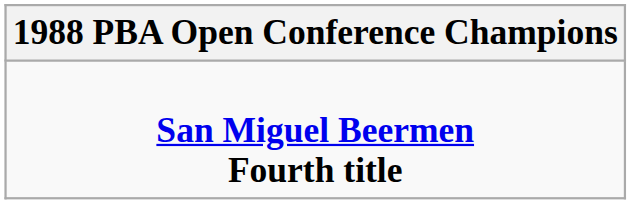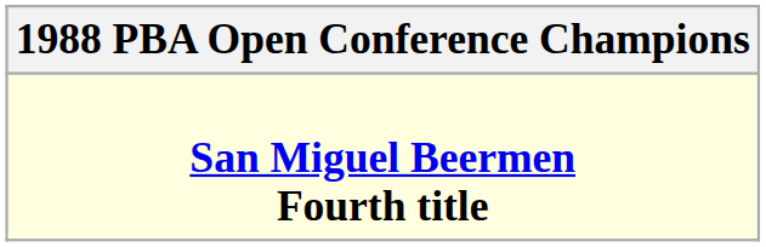row 2 | column 1: no background -> lightyellow background
